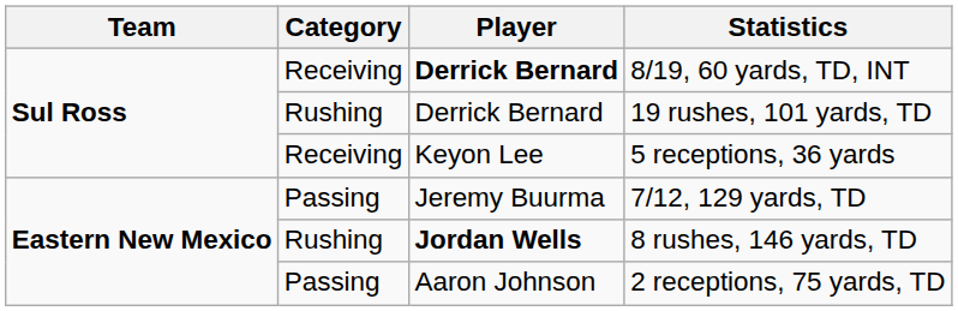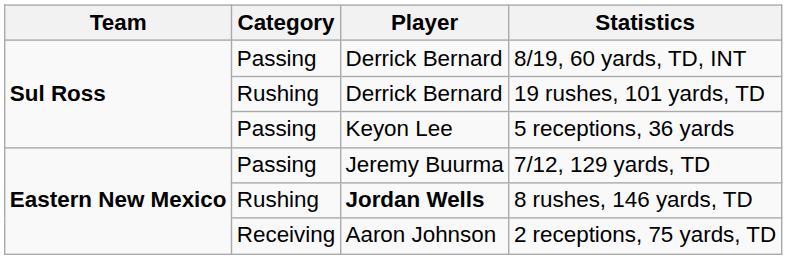8/19, 60 yards, TD, INT | Category: Receiving -> Passing
8/19, 60 yards, TD, INT | Player: bold -> normal
5 receptions, 36 yards | Category: Receiving -> Passing
2 receptions, 75 yards, TD | Category: Passing -> Receiving
